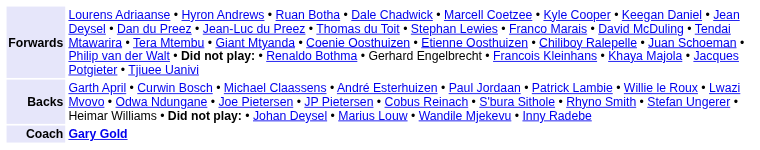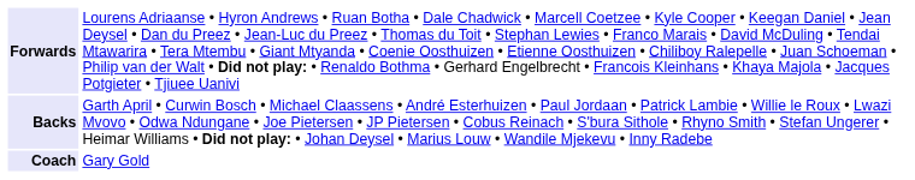Coach | column 2: bold -> normal
